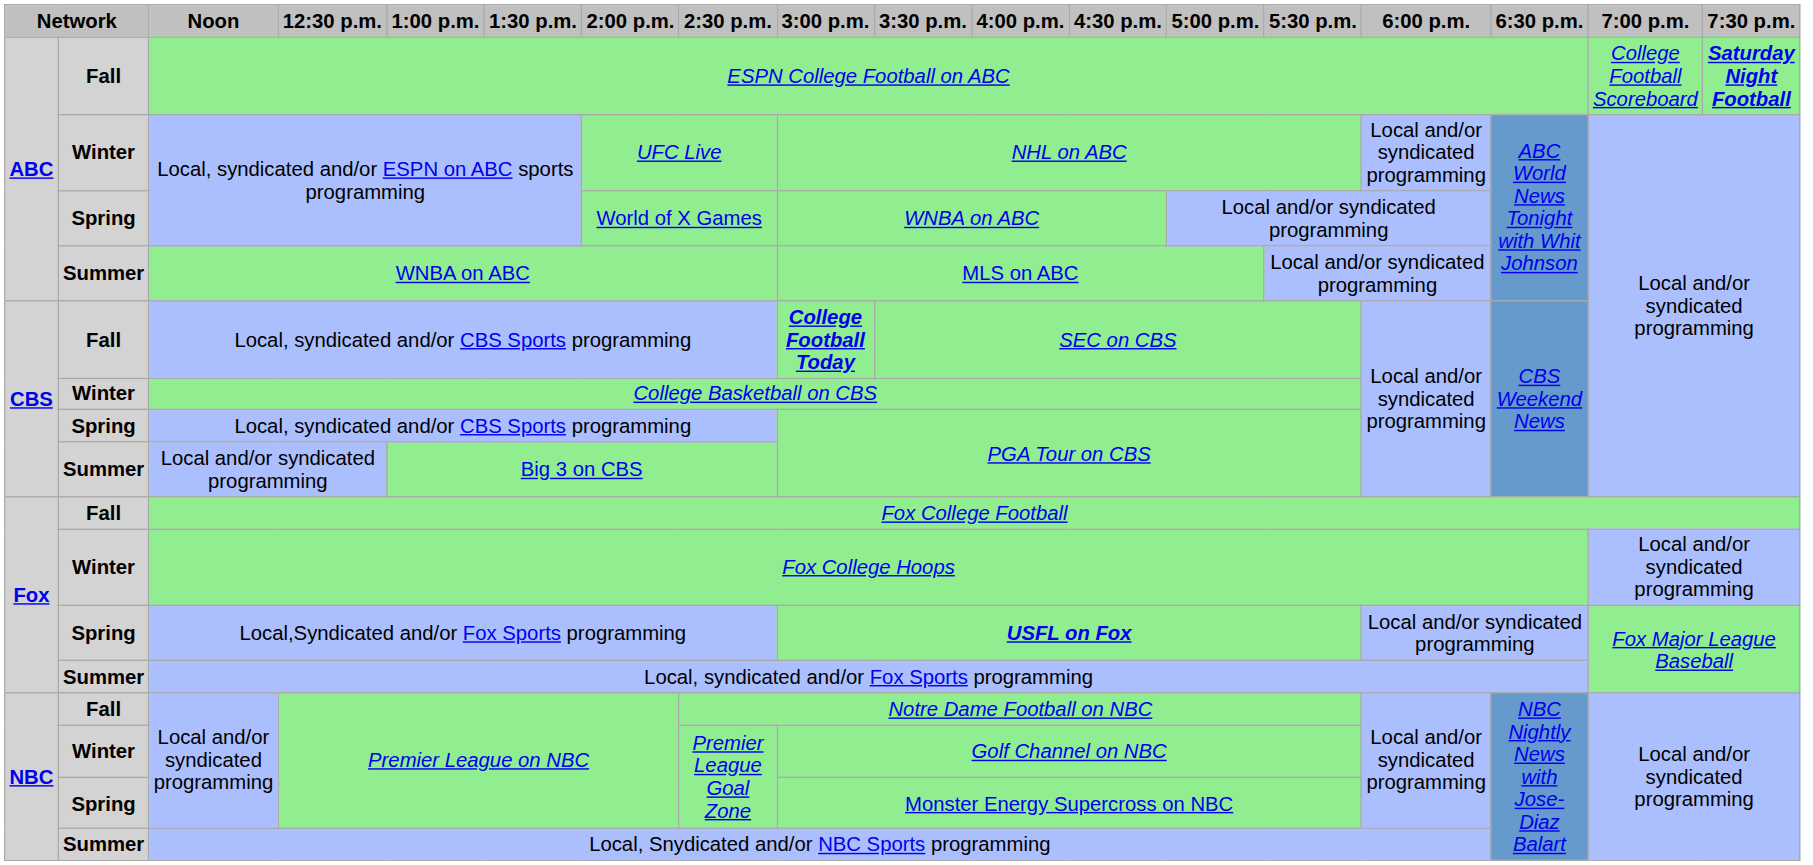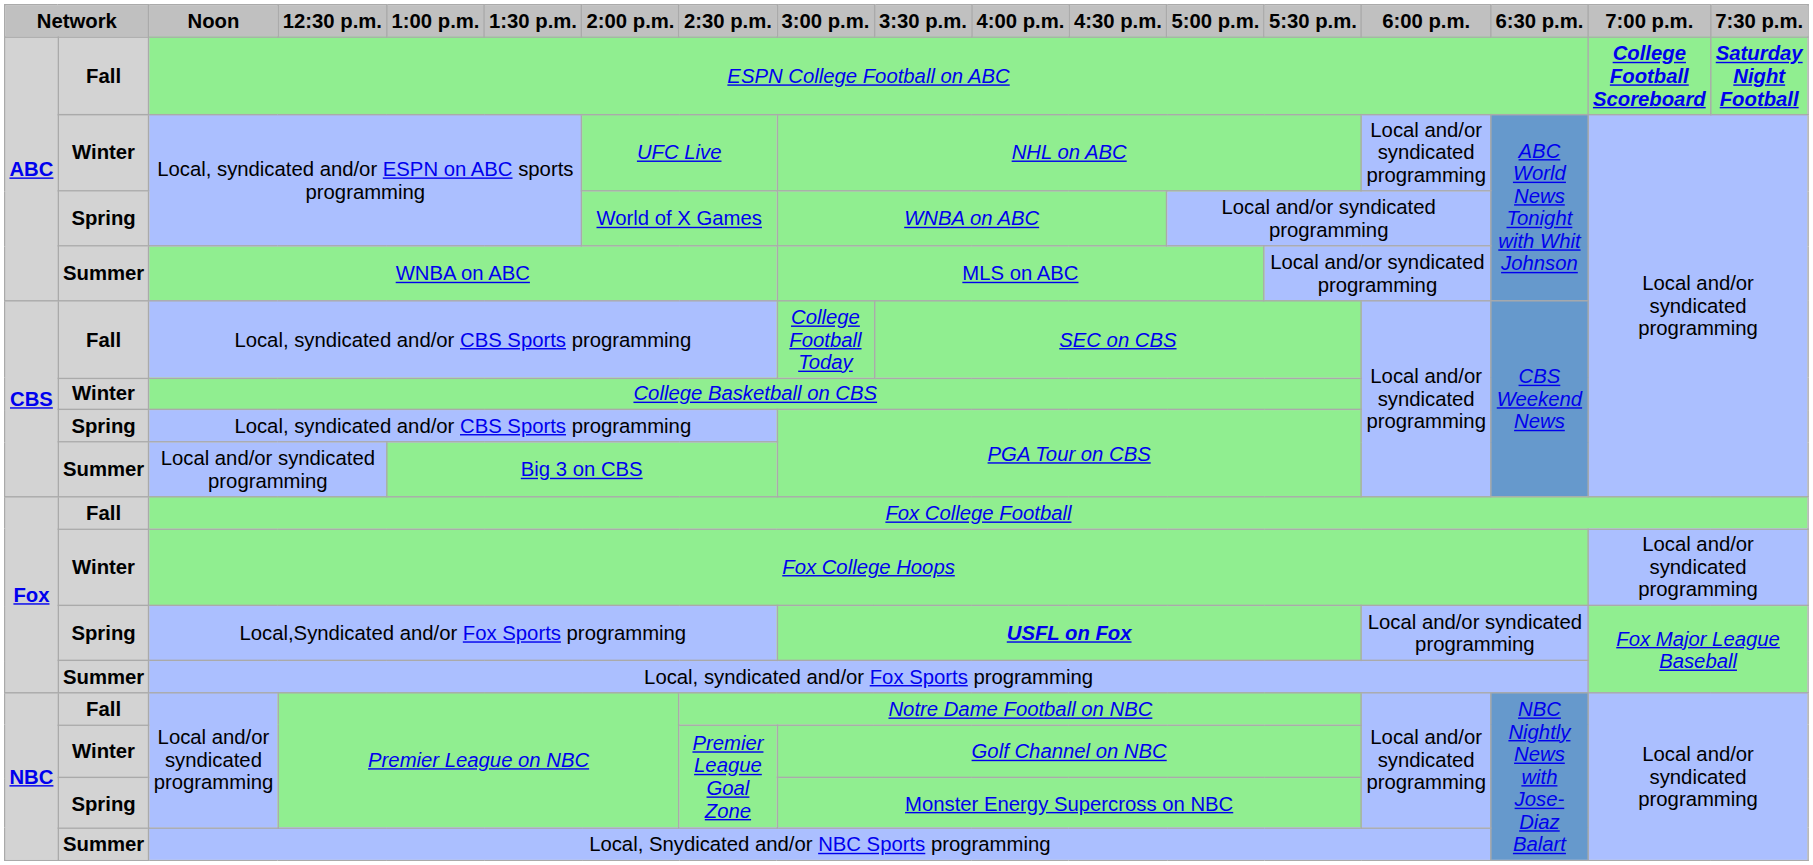ESPN College Football on ABC | 7:00 p.m.: normal -> bold
Fall / Local, syndicated and/or CBS Sports programming | 3:00 p.m.: bold -> normal
